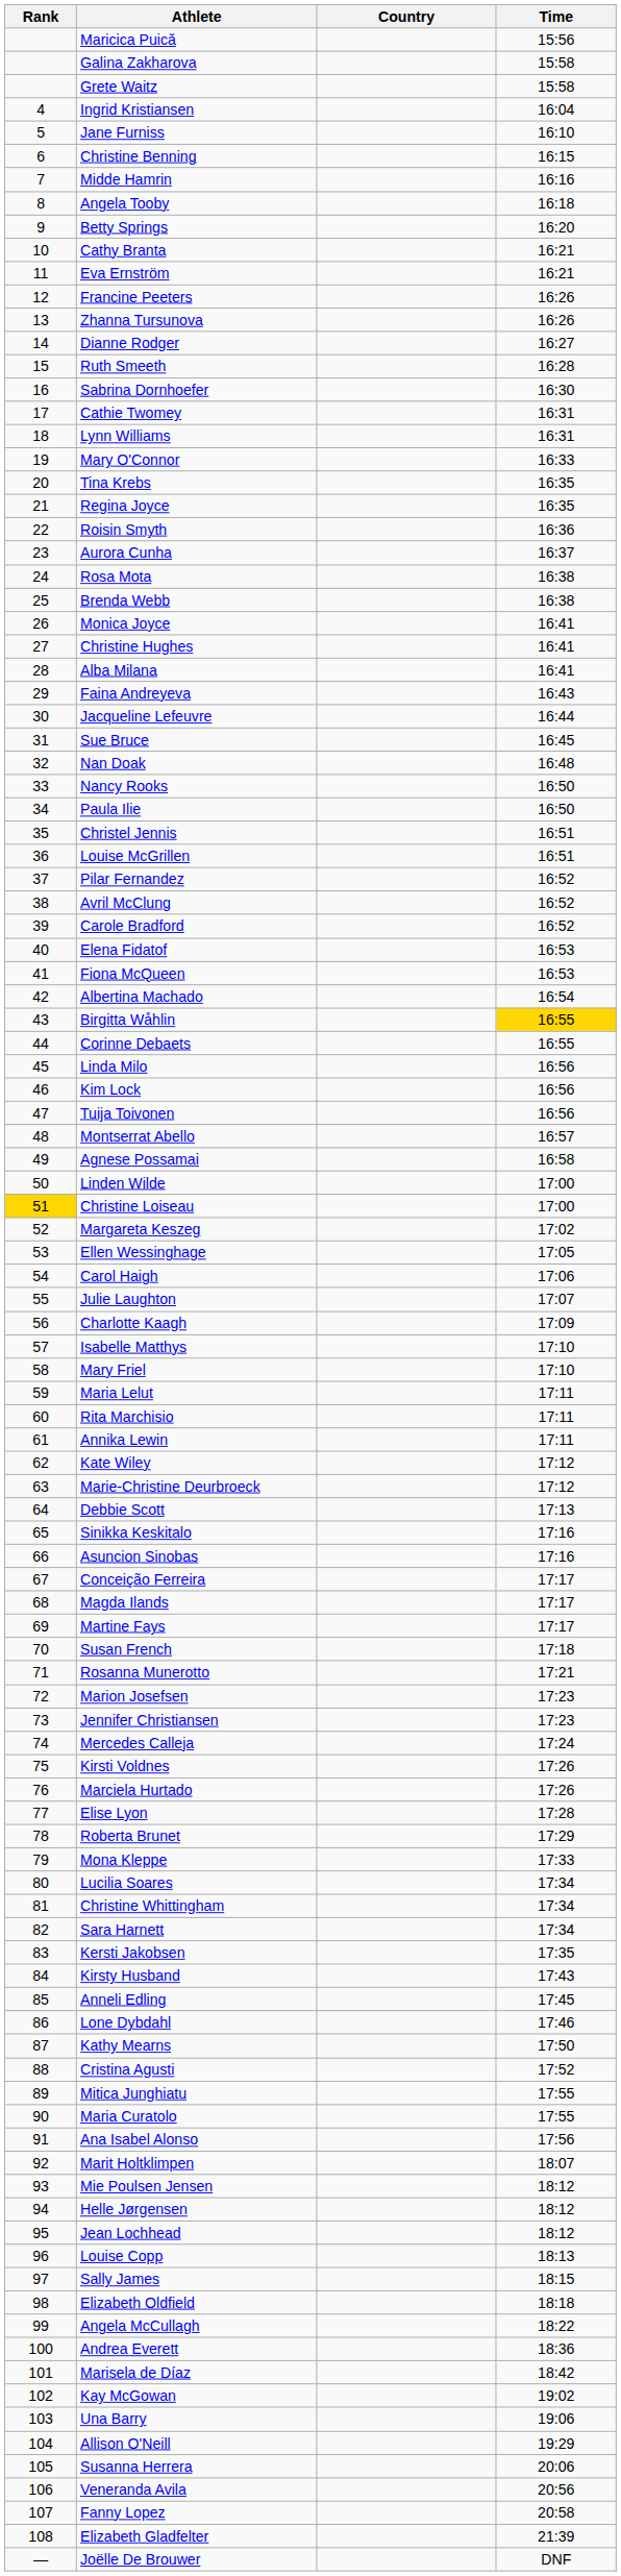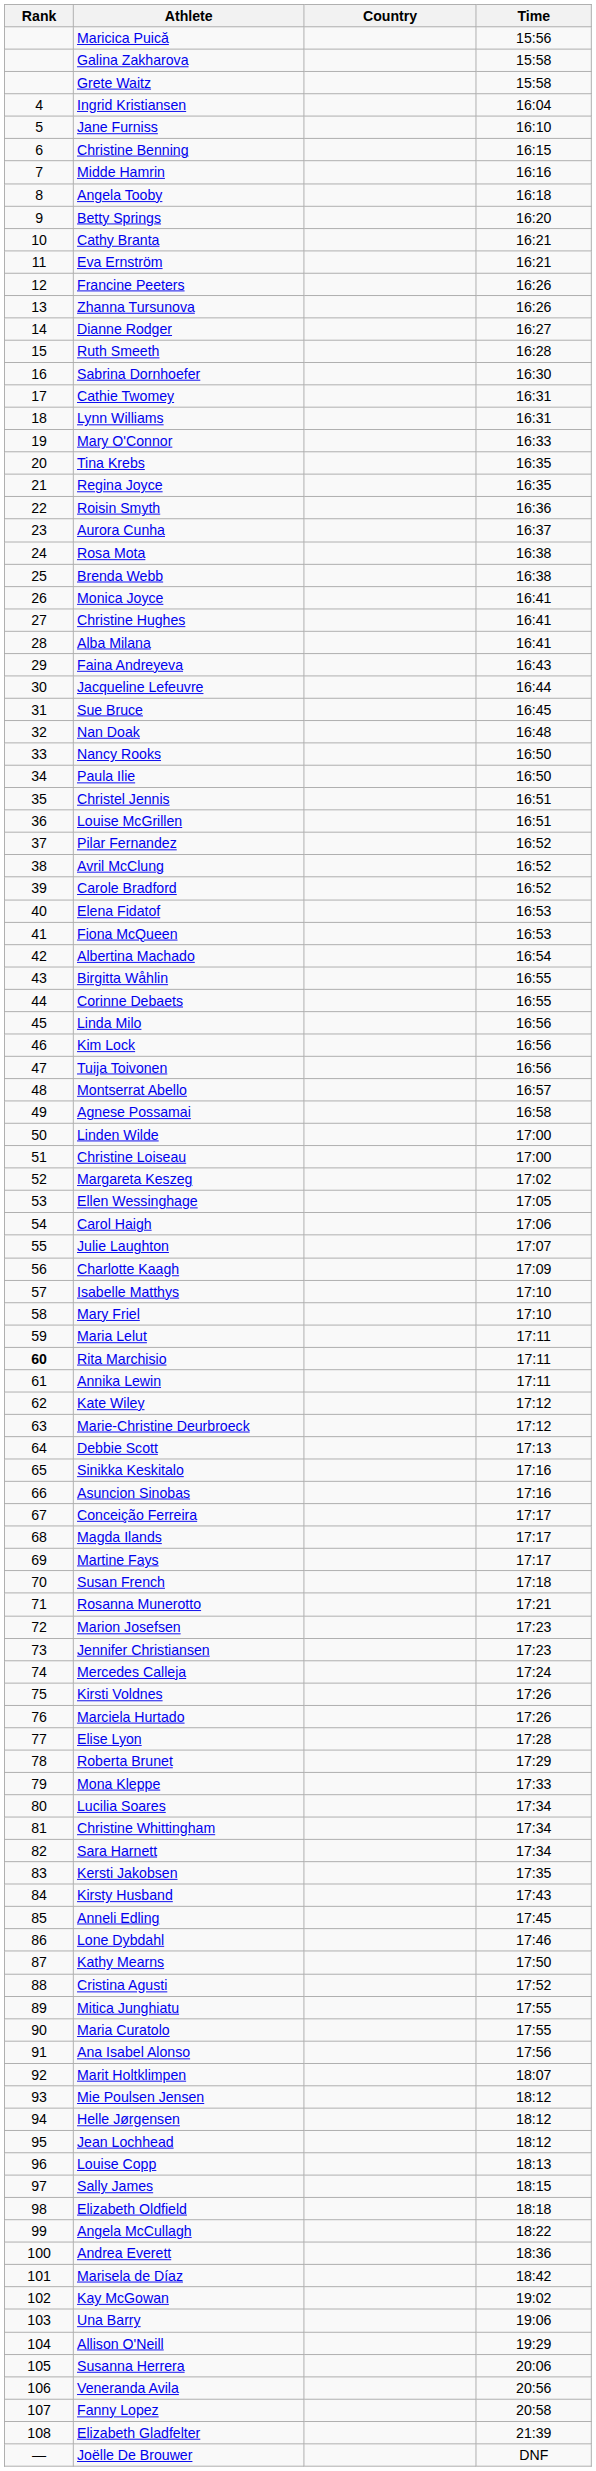Birgitta Wåhlin | Time: gold background -> no background
Christine Loiseau | Rank: gold background -> no background
Rita Marchisio | Rank: normal -> bold
